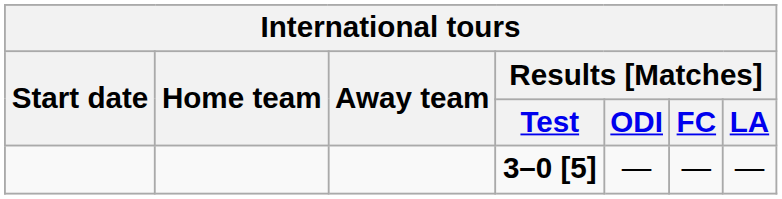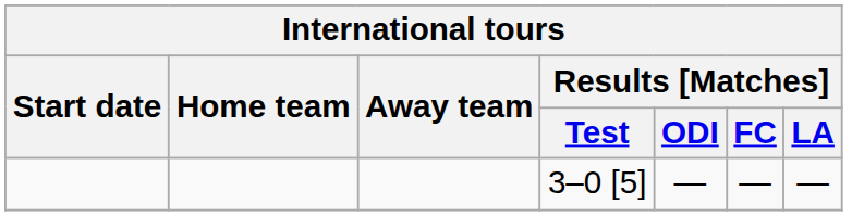row 4 | Results [Matches] / Test: bold -> normal
